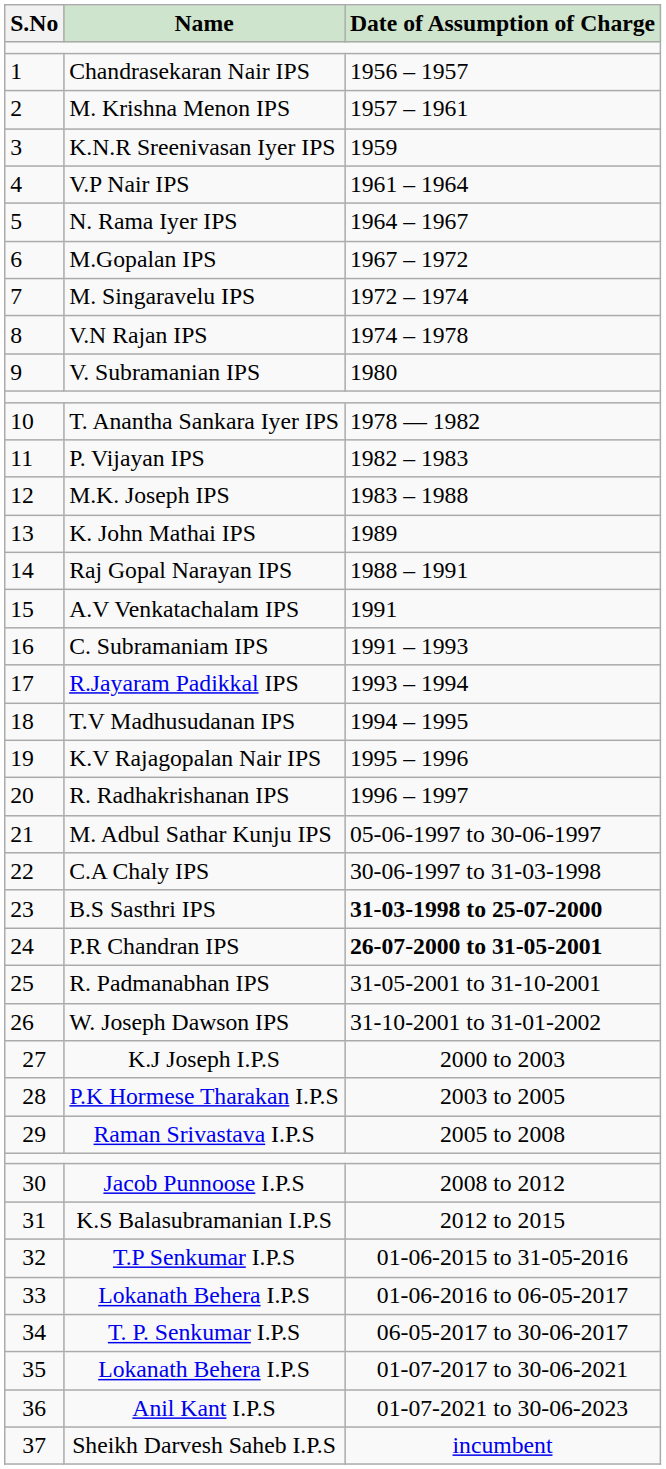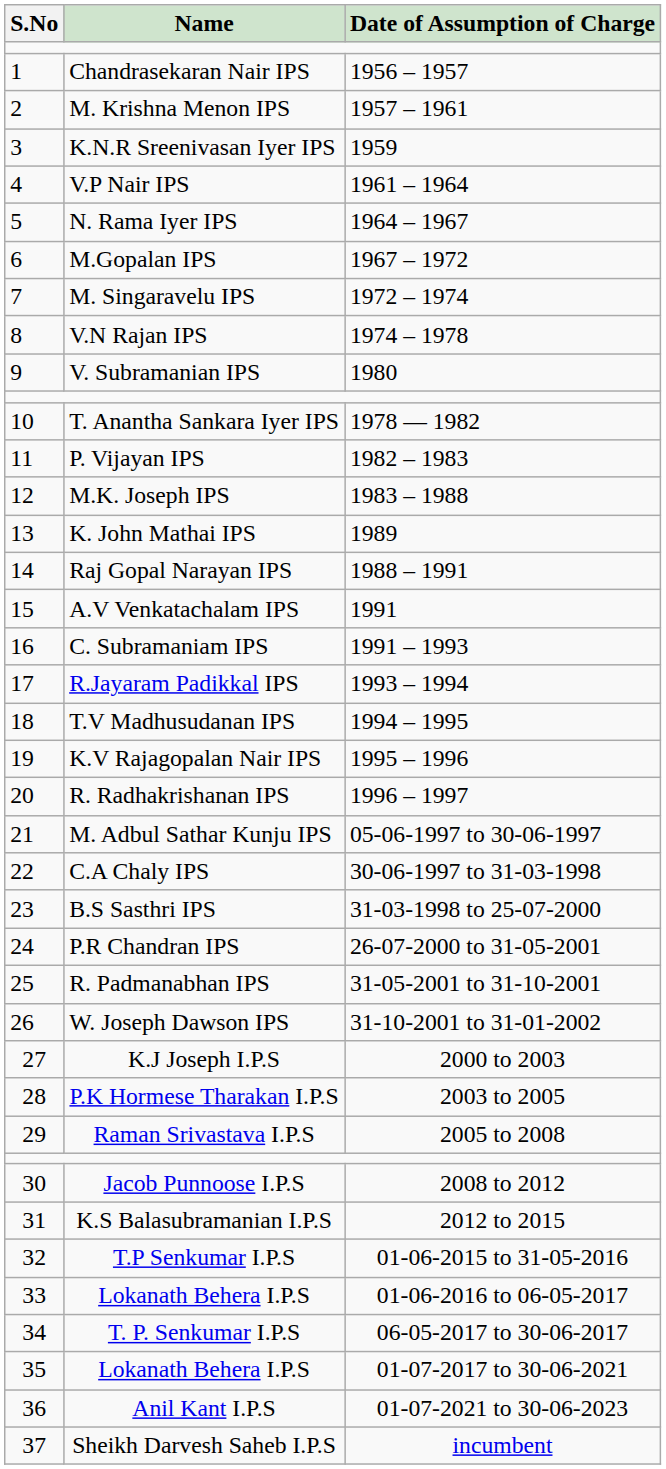B.S Sasthri IPS | column 3: bold -> normal
P.R Chandran IPS | column 3: bold -> normal
